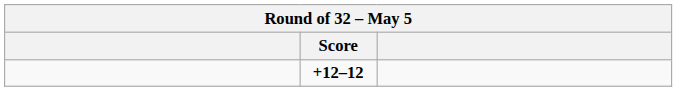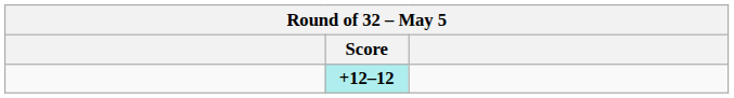row 3 | Score: no background -> paleturquoise background
